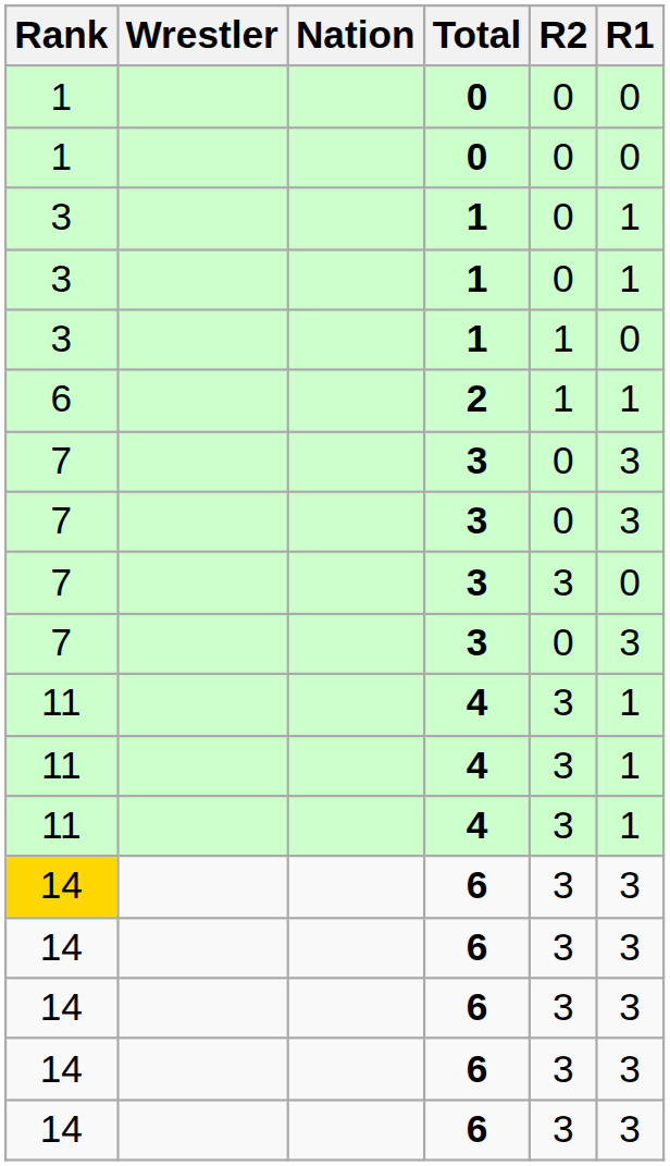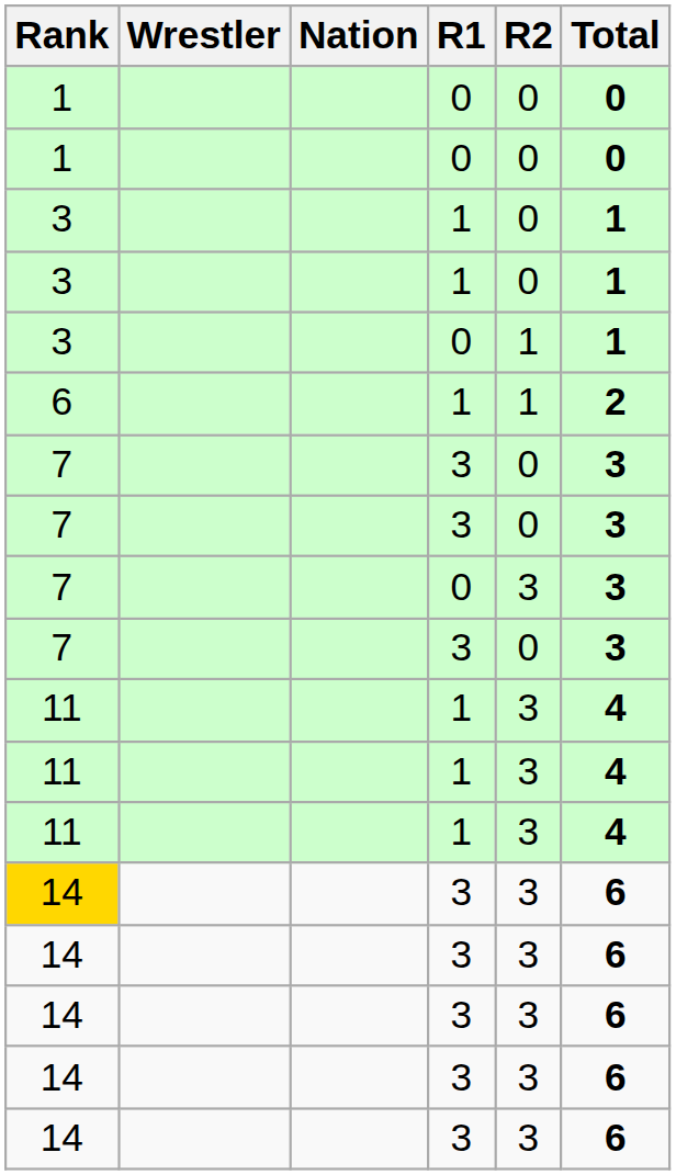columns swapped: R1 <-> Total
